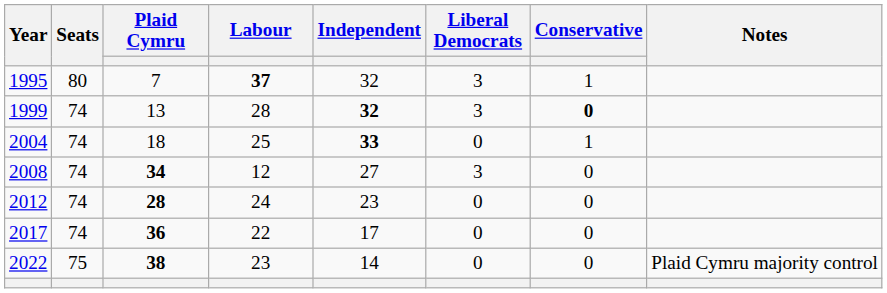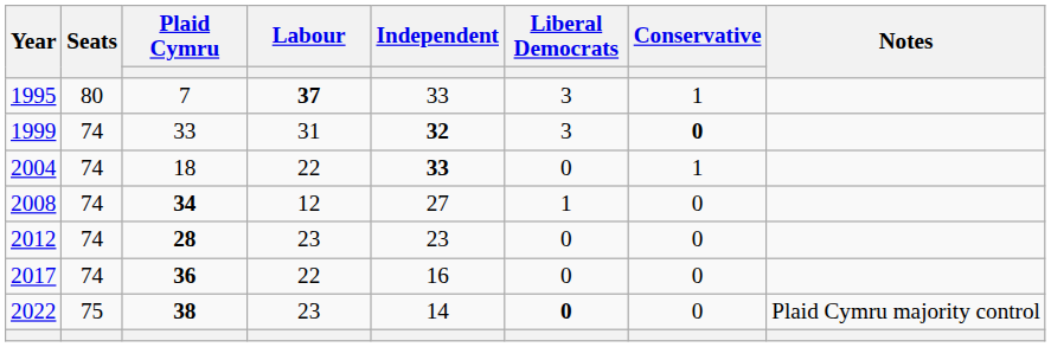1995 | Independent: 32 -> 33
1999 | Plaid Cymru: 13 -> 33
1999 | Labour: 28 -> 31
2004 | Labour: 25 -> 22
2008 | Liberal Democrats: 3 -> 1
2012 | Labour: 24 -> 23
2017 | Independent: 17 -> 16
2022 | Liberal Democrats: normal -> bold
